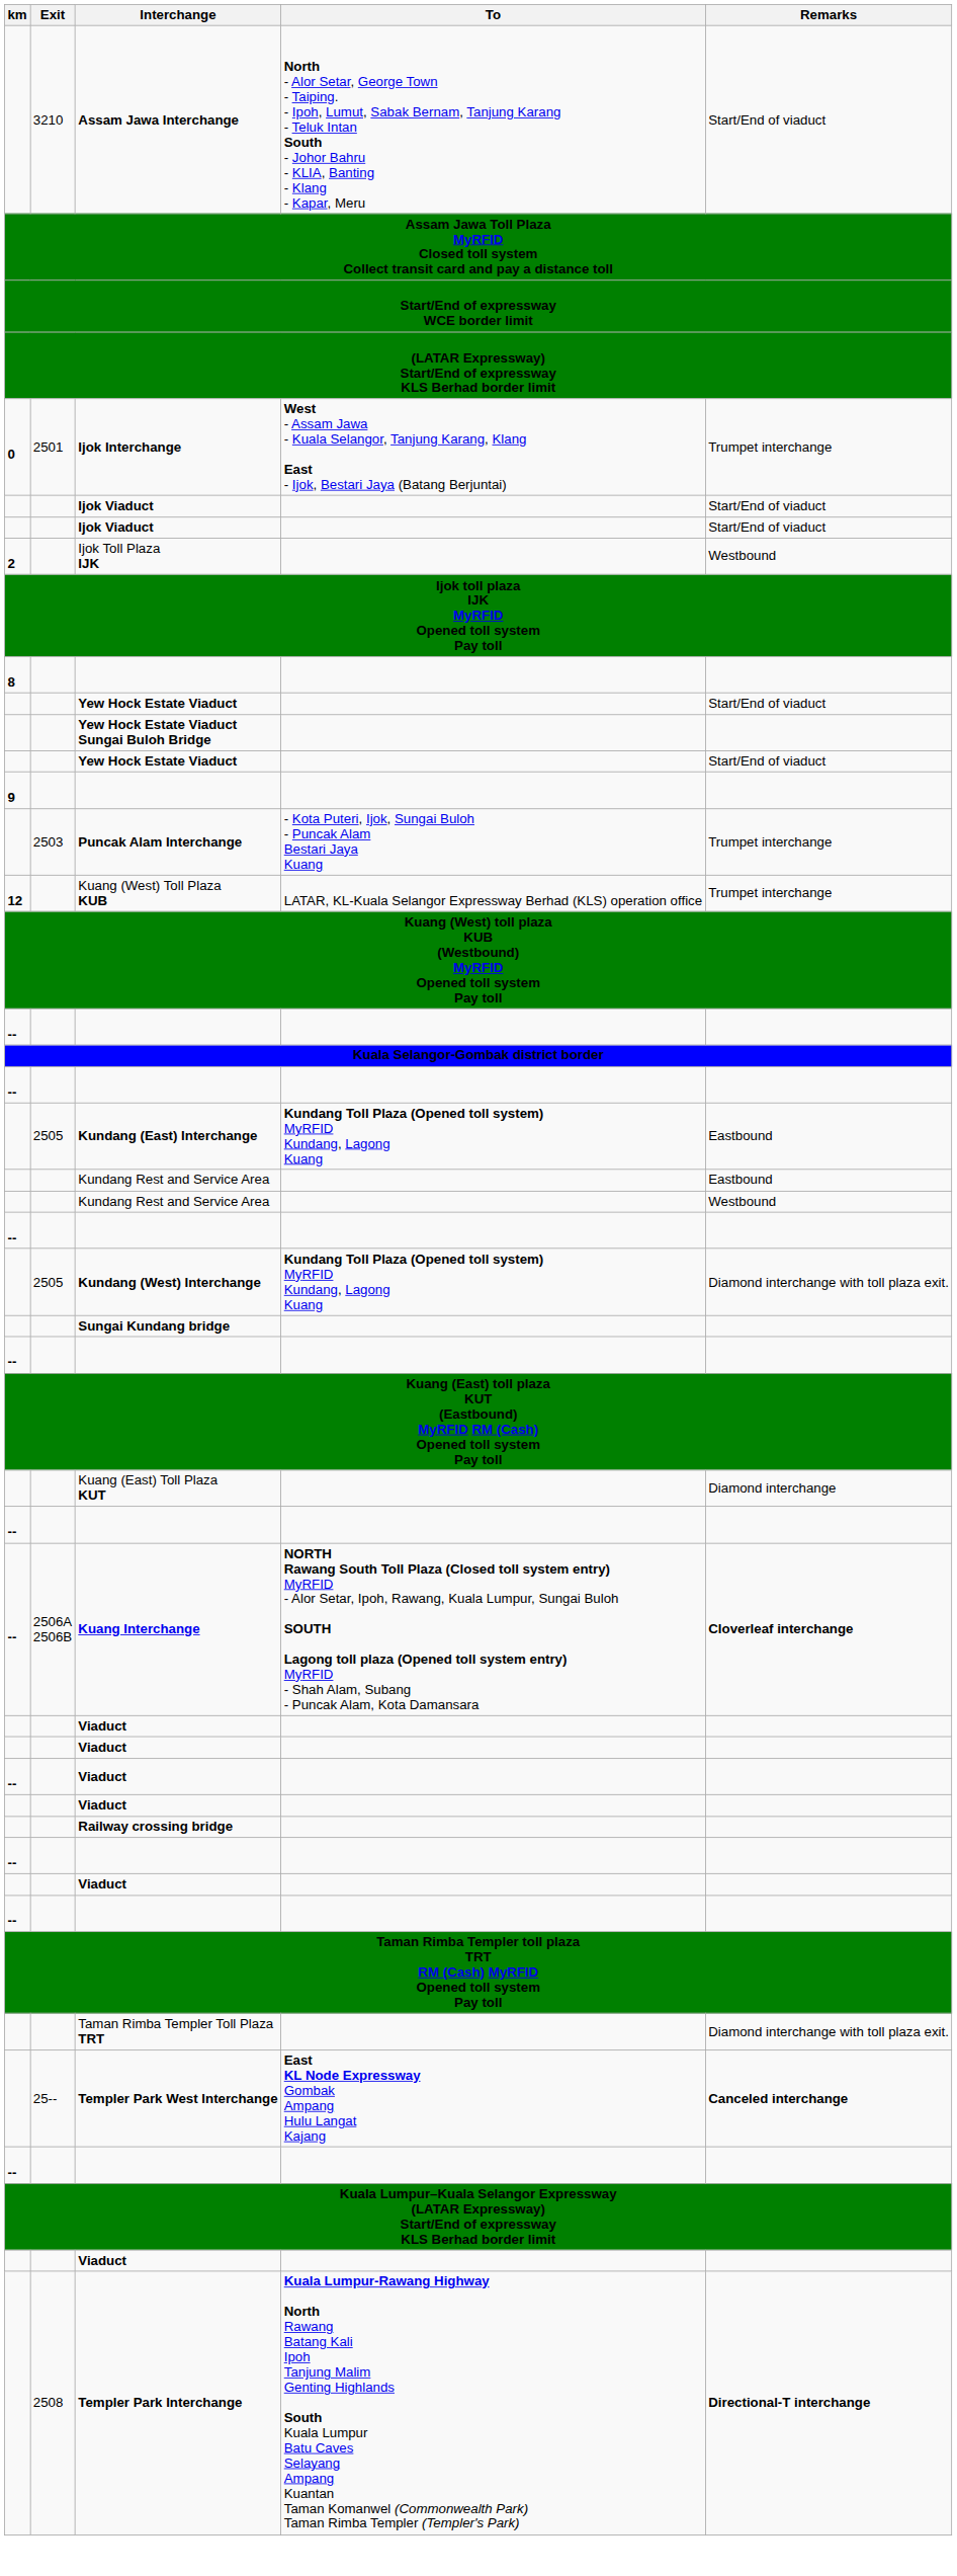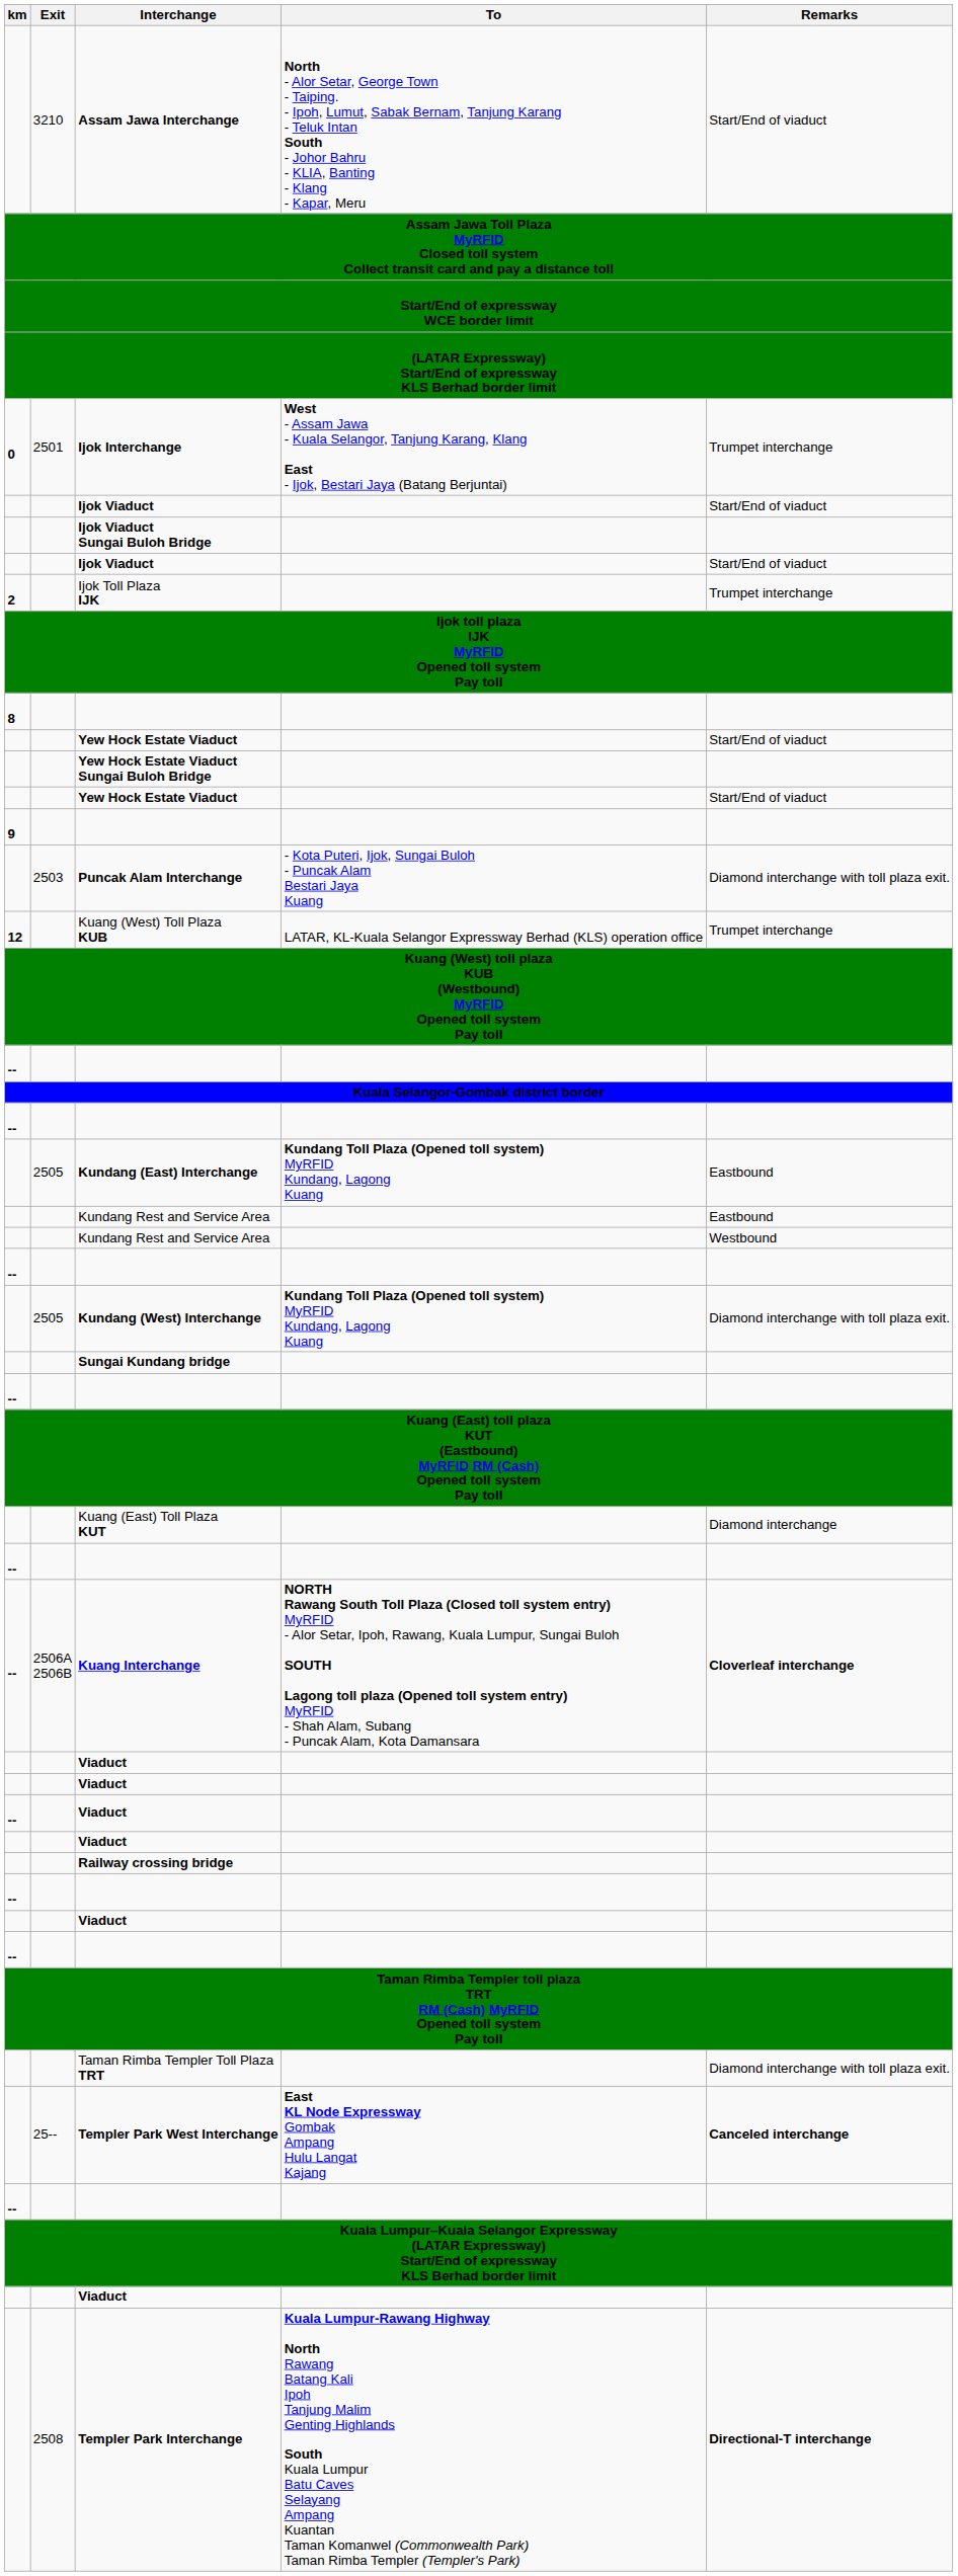+ row: Ijok Viaduct Sungai Buloh Bridge
Ijok Toll Plaza IJK | Remarks: Westbound -> Trumpet interchange
Puncak Alam Interchange | Remarks: Trumpet interchange -> Diamond interchange with toll plaza exit.
